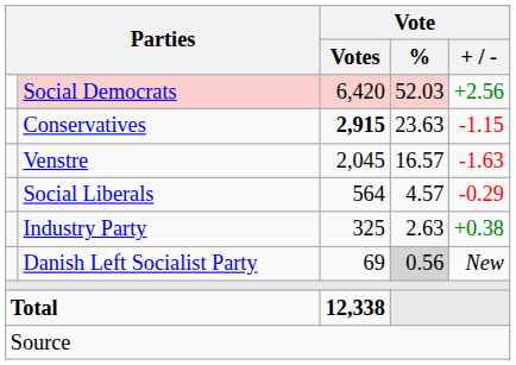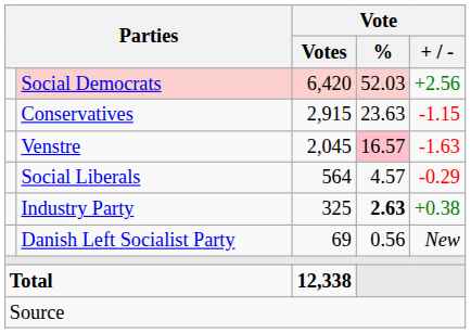Conservatives | Vote / Votes: bold -> normal
Venstre | Vote / %: no background -> pink background
Industry Party | Vote / %: normal -> bold
Danish Left Socialist Party | Vote / %: lightgrey background -> no background
